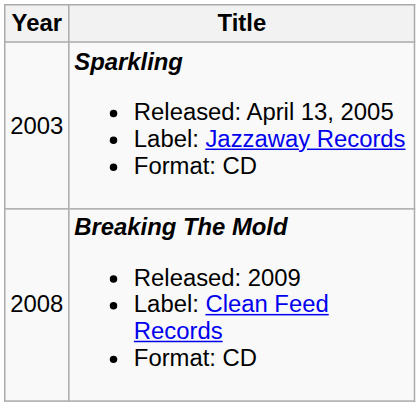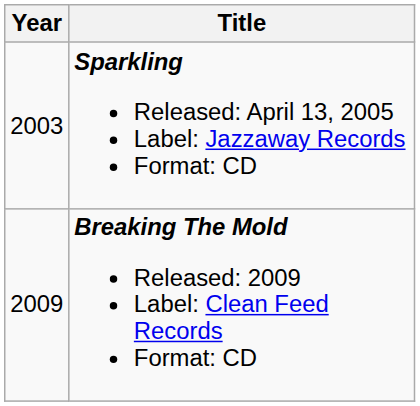row 3 | Year: 2008 -> 2009
